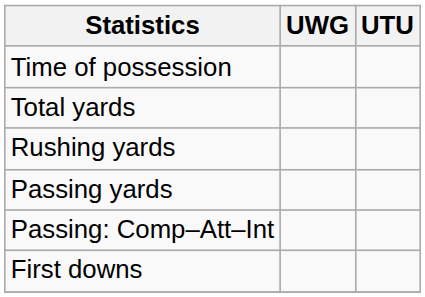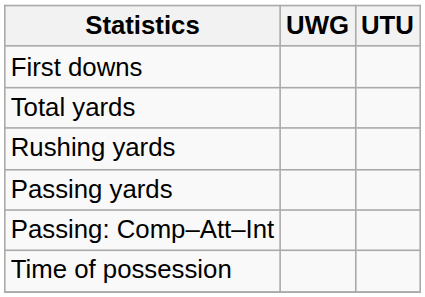rows swapped: First downs <-> Time of possession
